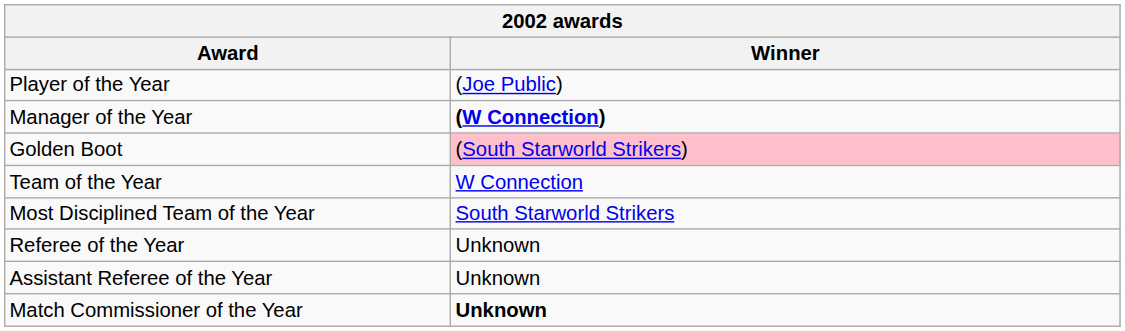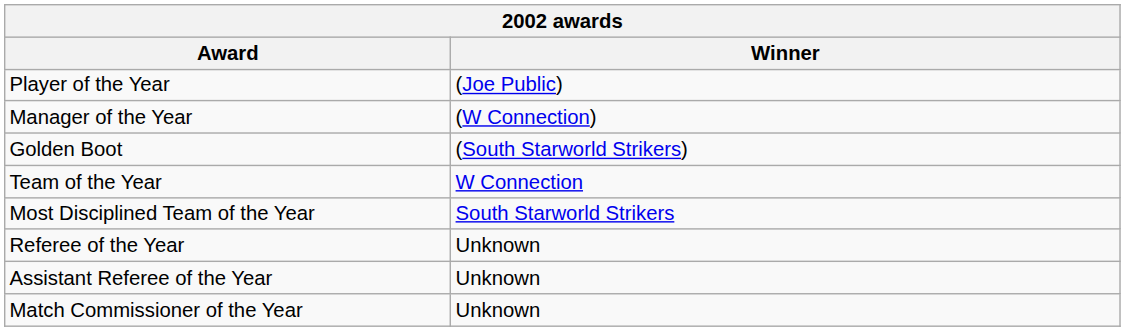Manager of the Year | Winner: bold -> normal
Golden Boot | Winner: pink background -> no background
Match Commissioner of the Year | Winner: bold -> normal
